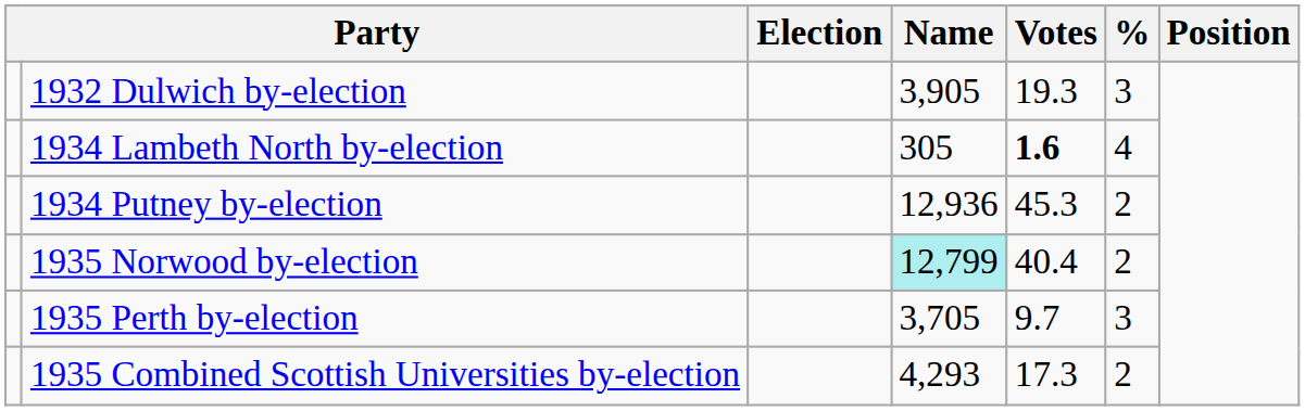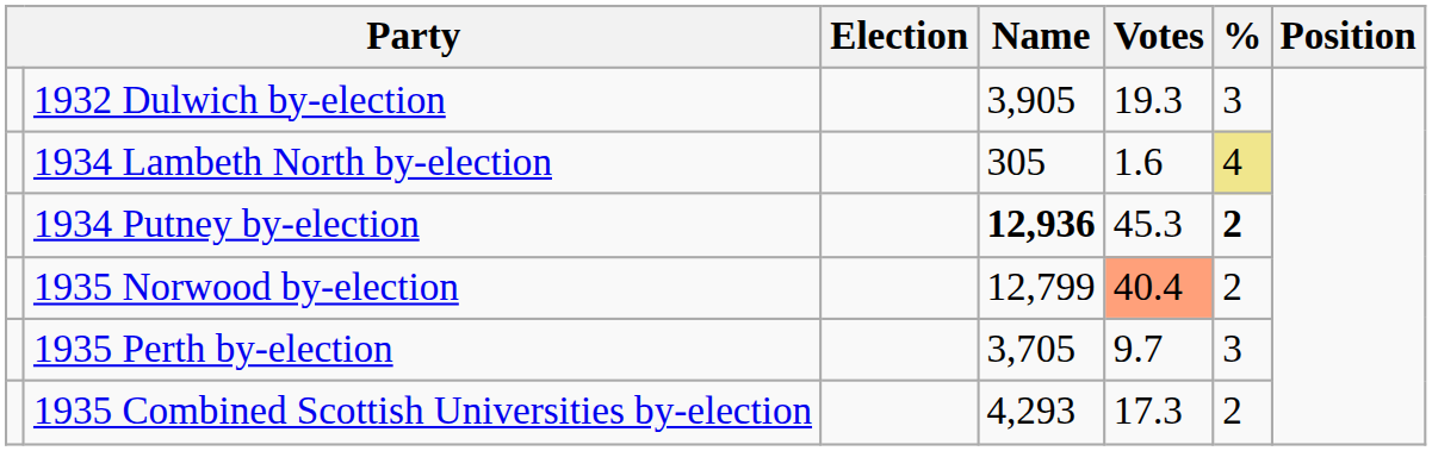1934 Lambeth North by-election | Votes: bold -> normal
1934 Lambeth North by-election | %: no background -> khaki background
1934 Putney by-election | Name: normal -> bold
1934 Putney by-election | %: normal -> bold
1935 Norwood by-election | Name: paleturquoise background -> no background
1935 Norwood by-election | Votes: no background -> lightsalmon background
